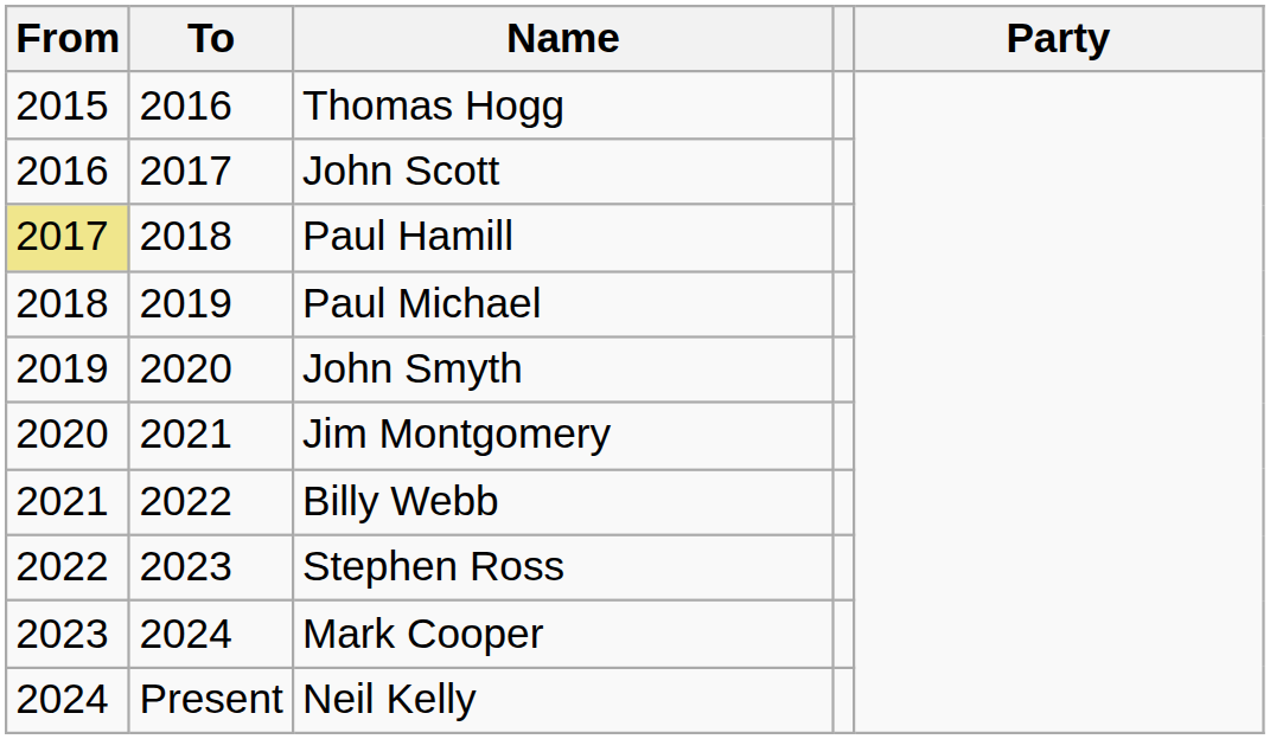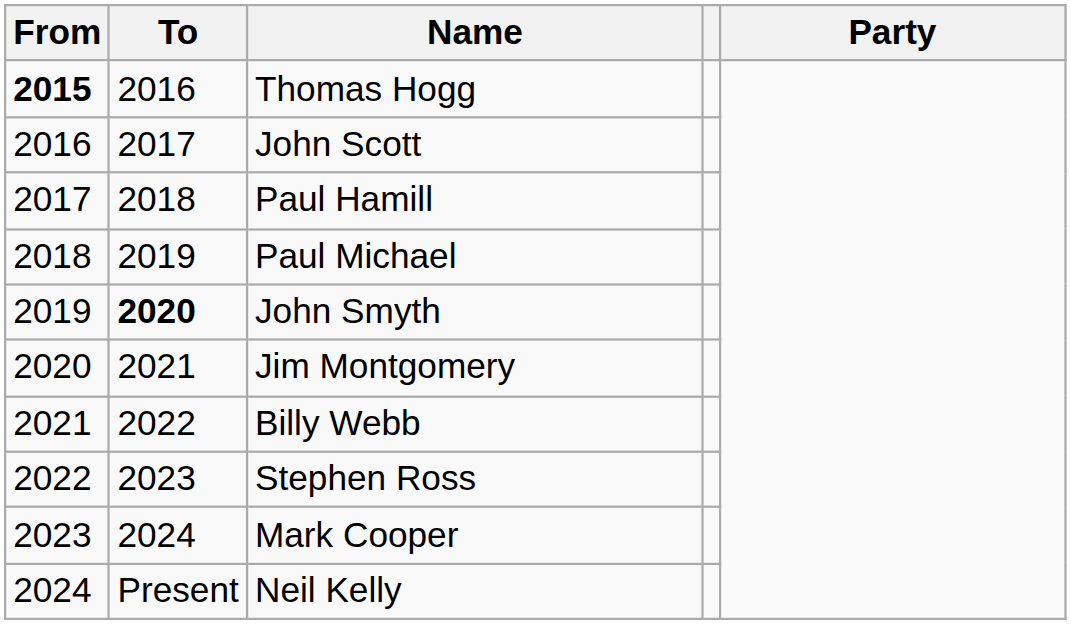Thomas Hogg | From: normal -> bold
Paul Hamill | From: khaki background -> no background
John Smyth | To: normal -> bold
